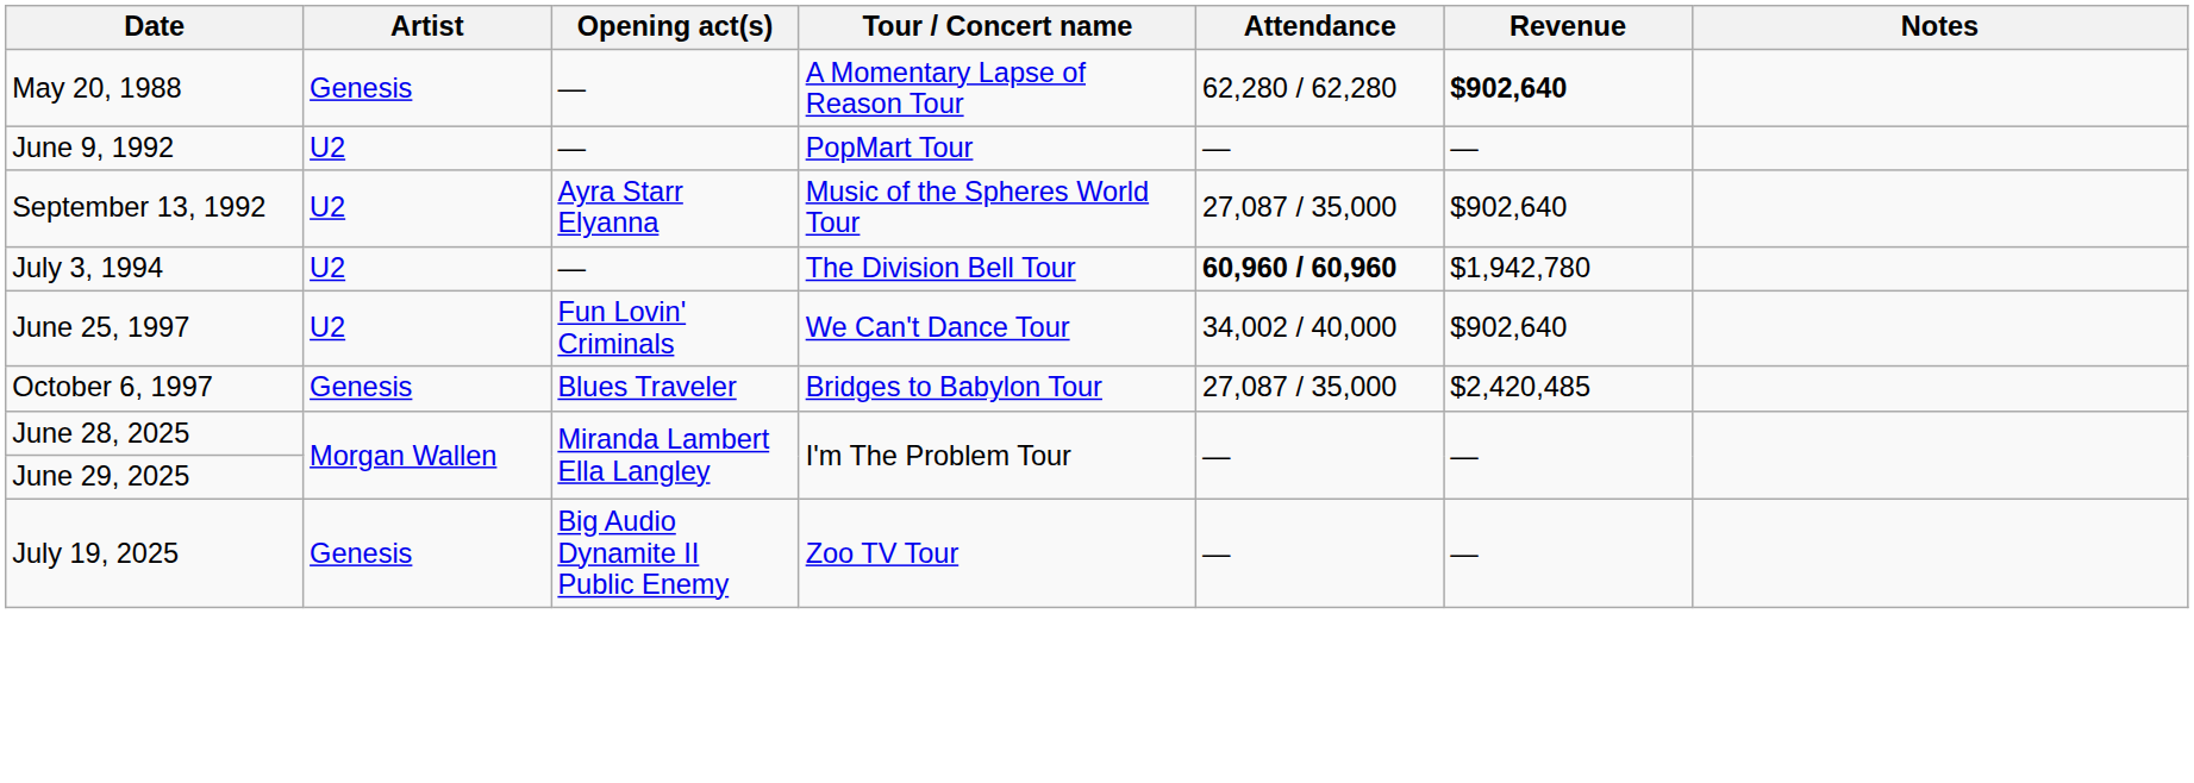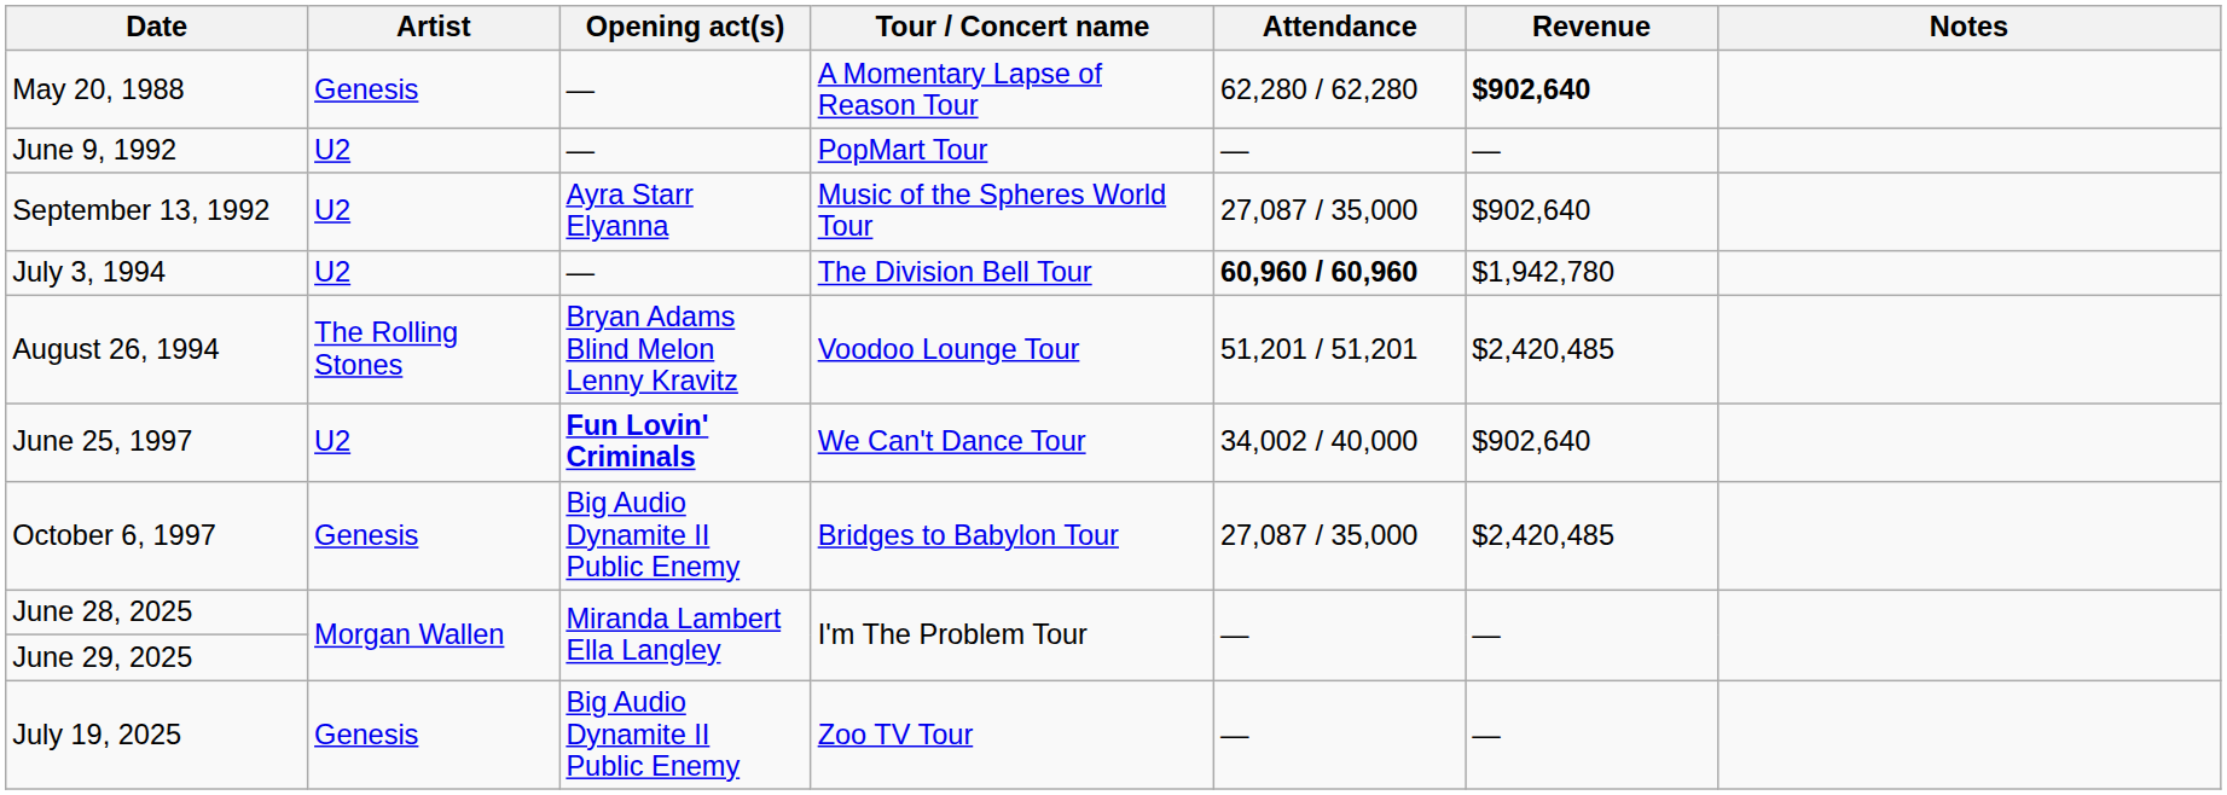+ row: August 26, 1994 | The Rolling Stones | Bryan Adams Blind Melon Lenny Kravitz | Voodoo Lounge Tour | 51,201 / 51,201 | $2,420,485
June 25, 1997 | Opening act(s): normal -> bold
October 6, 1997 | Opening act(s): Blues Traveler -> Big Audio Dynamite II Public Enemy
